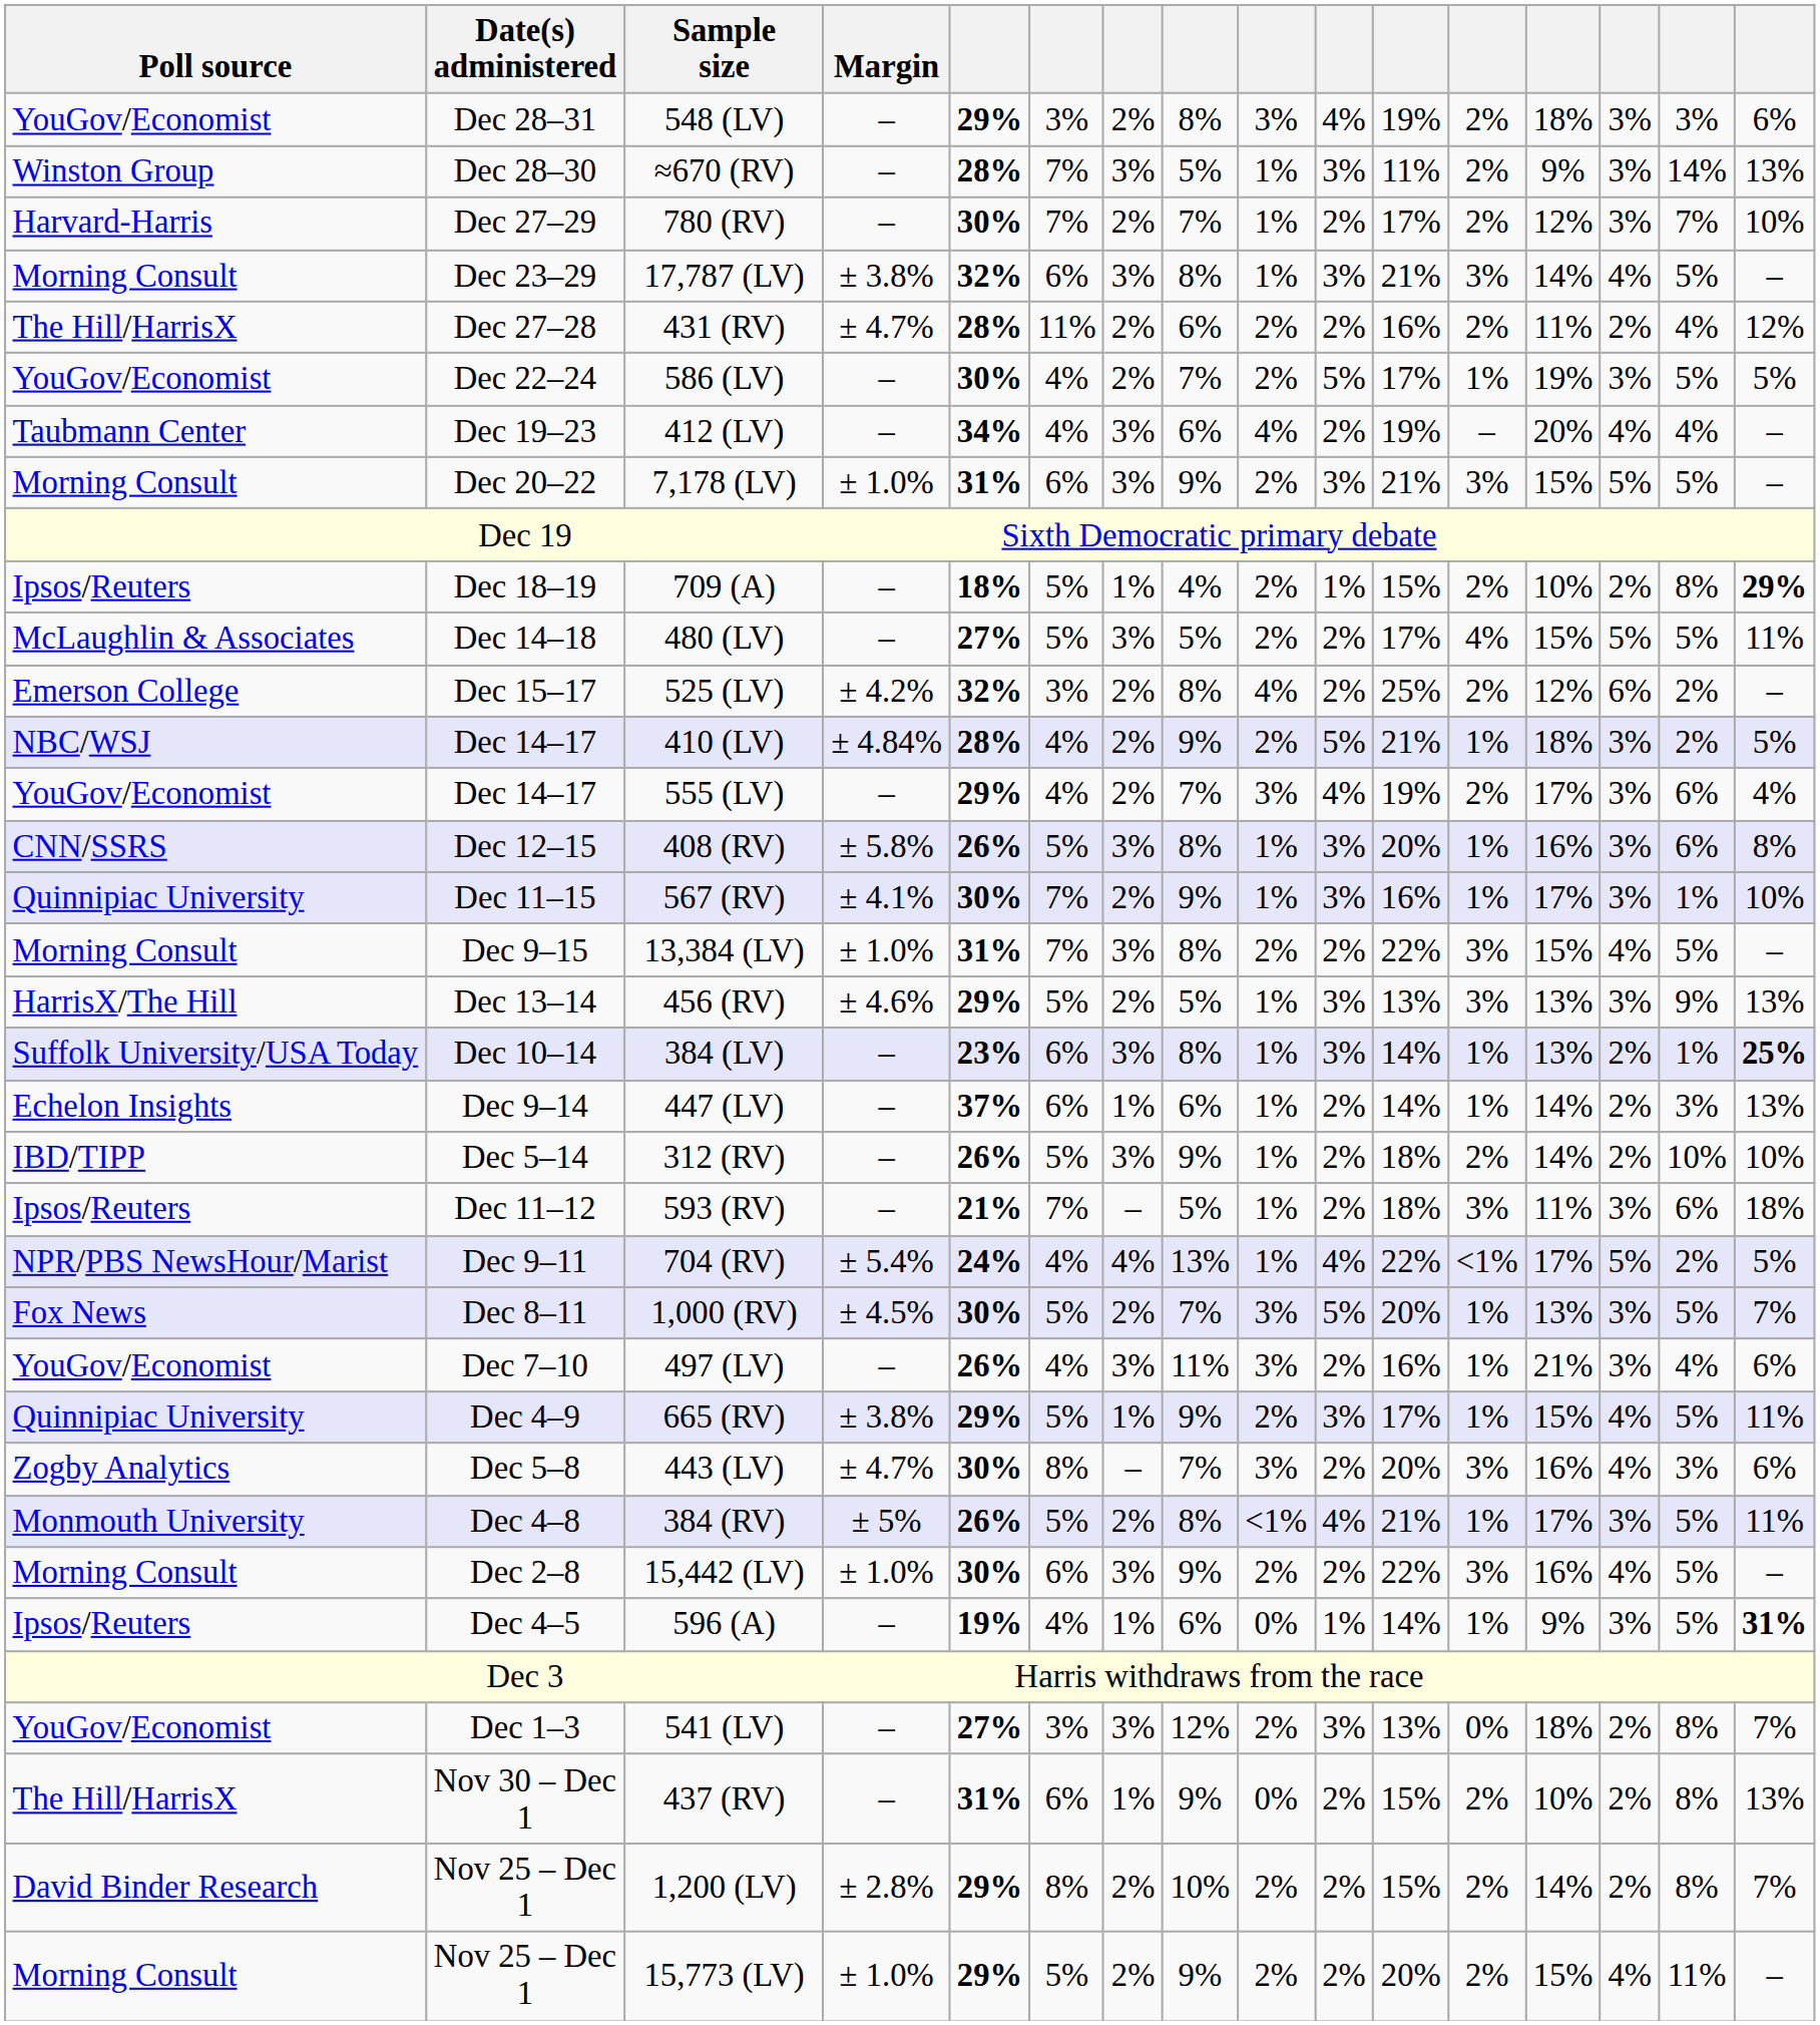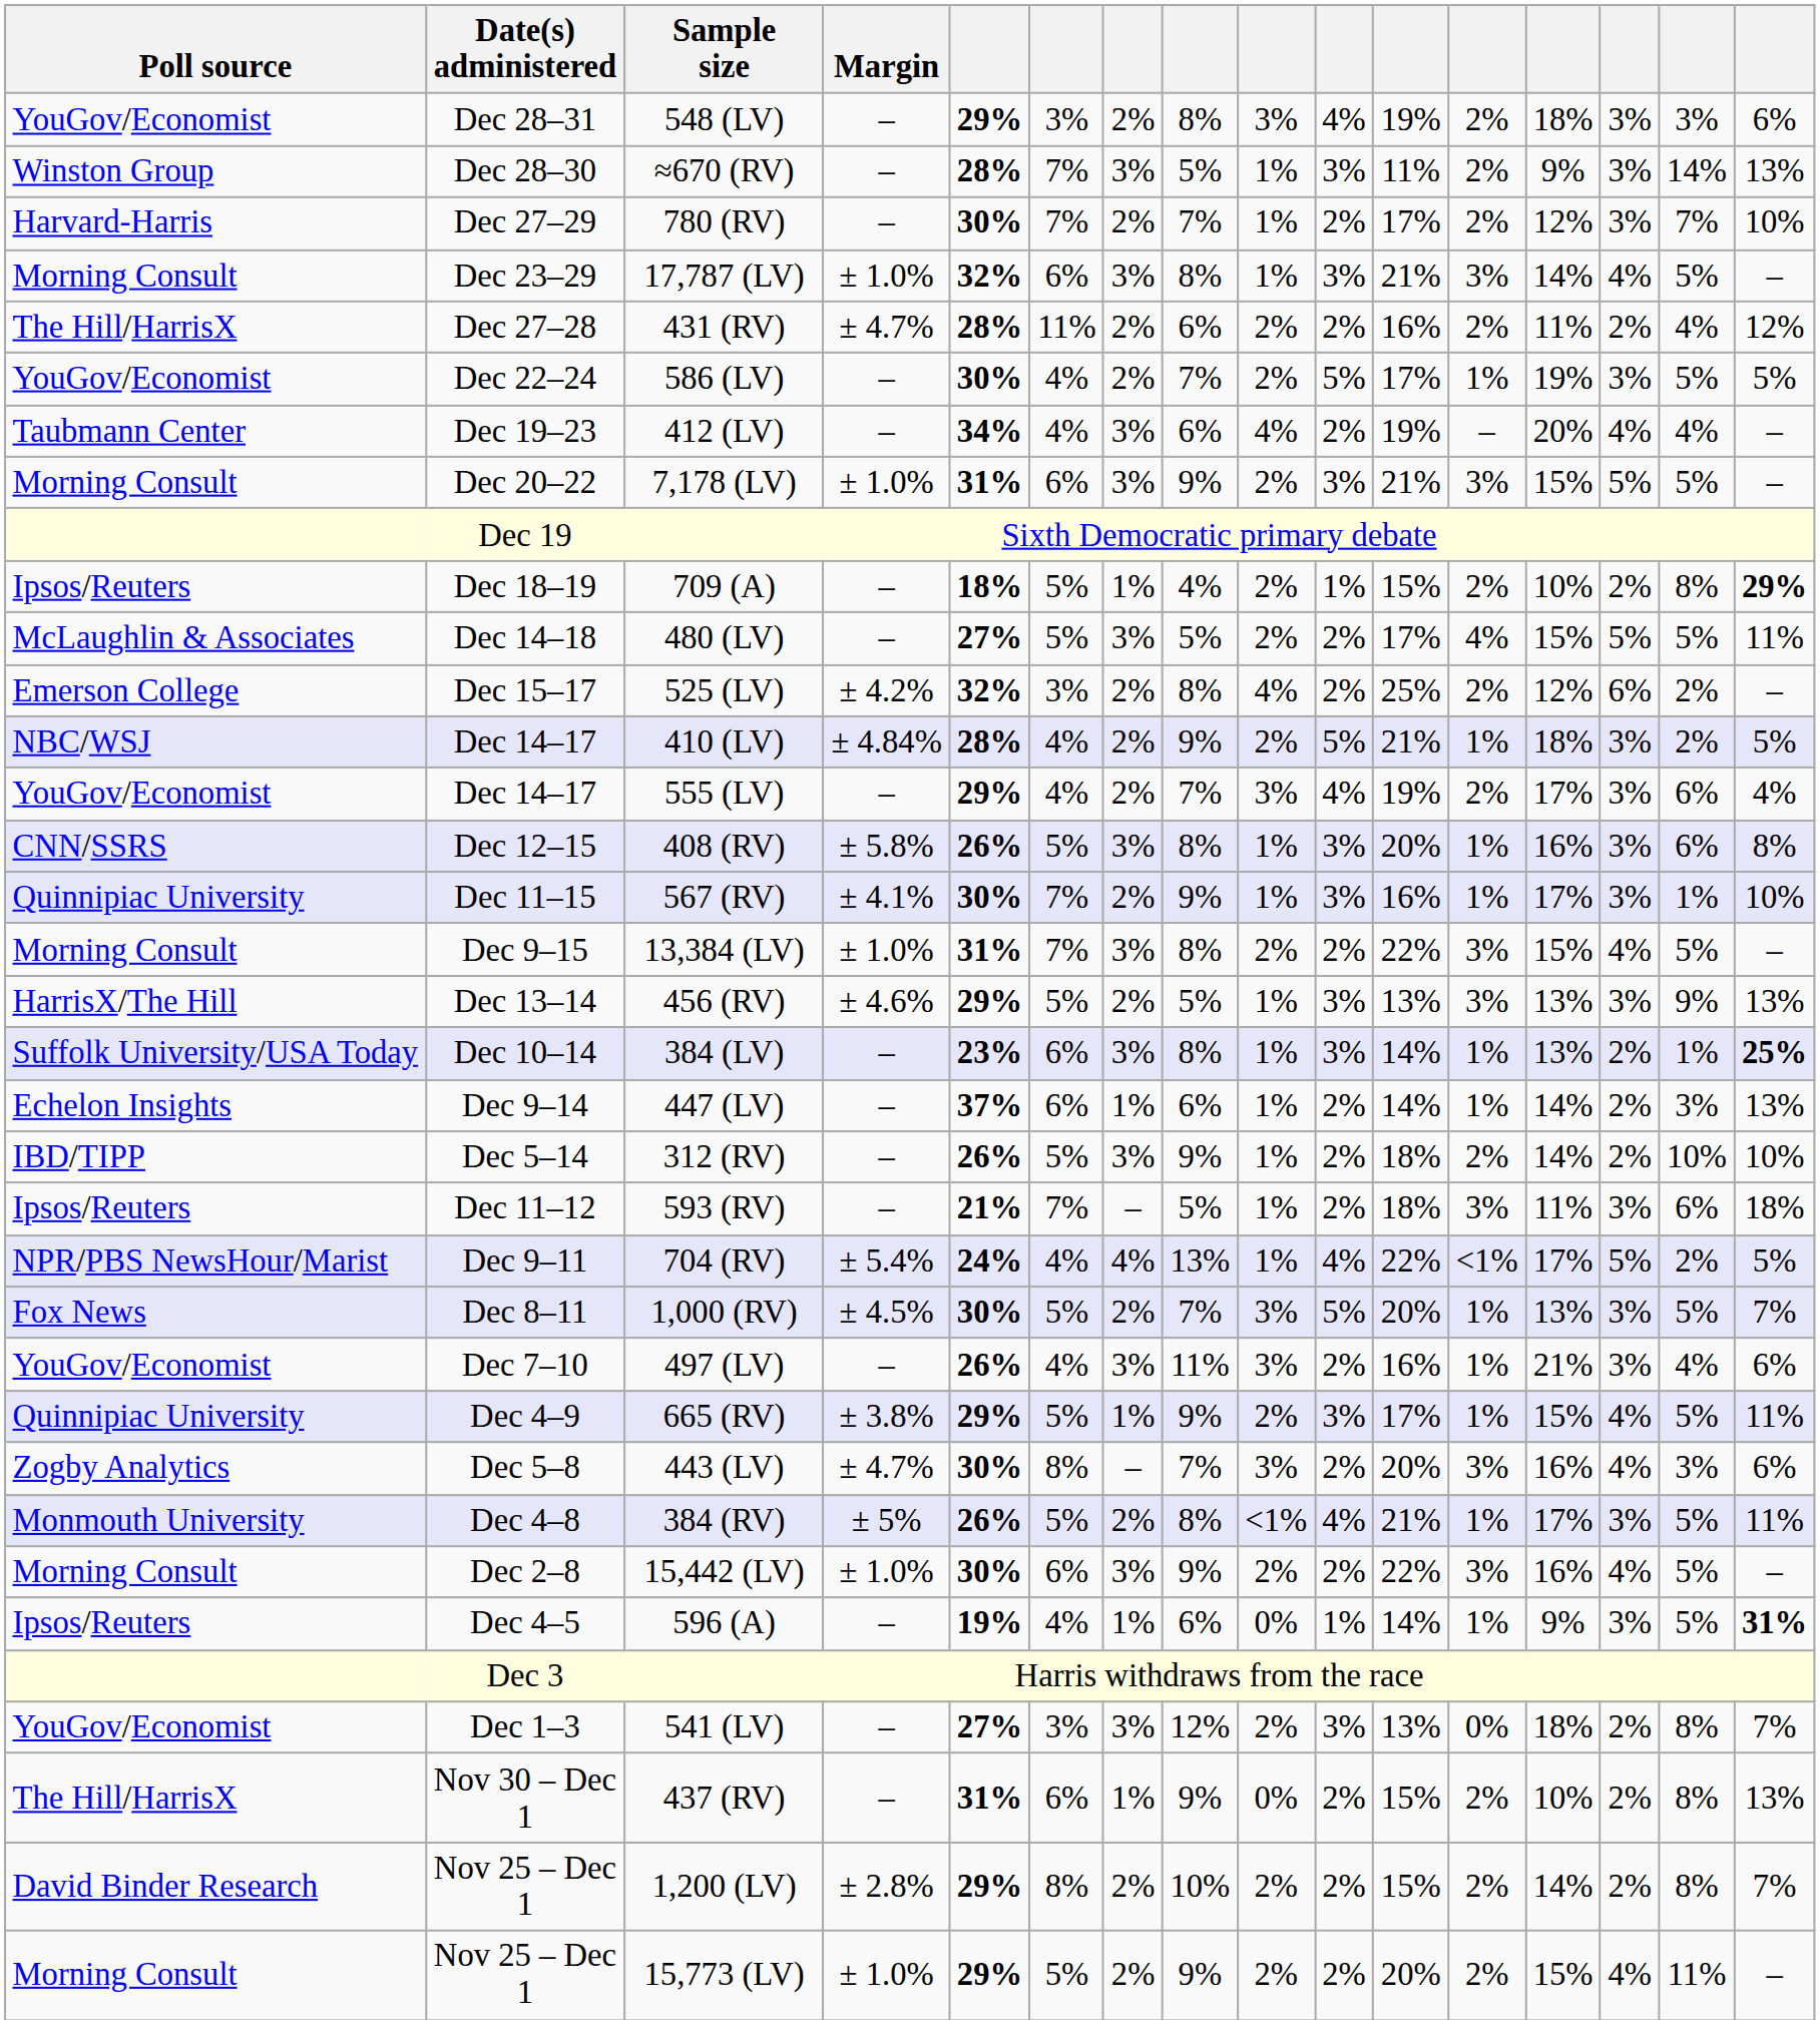17,787 (LV) | Margin: ± 3.8% -> ± 1.0%
